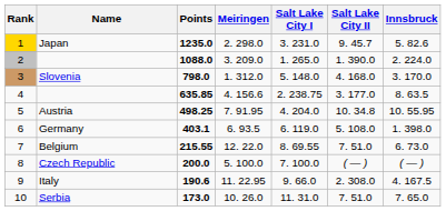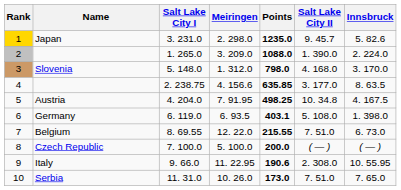columns swapped: Points <-> Salt Lake City I
Austria | Innsbruck: 10. 55.95 -> 4. 167.5
Italy | Innsbruck: 4. 167.5 -> 10. 55.95
